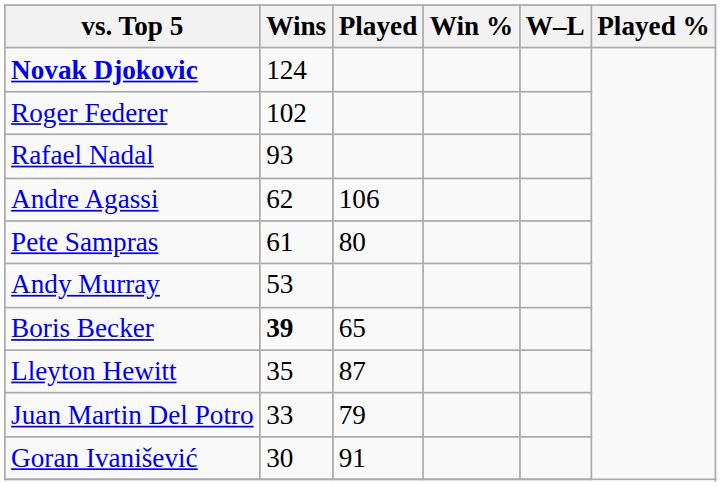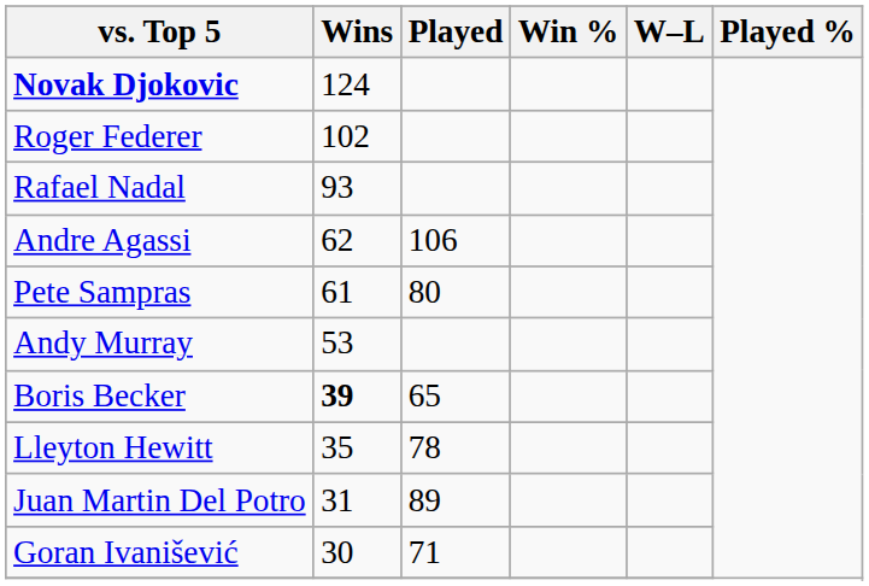Lleyton Hewitt | Played: 87 -> 78
Juan Martin Del Potro | Wins: 33 -> 31
Juan Martin Del Potro | Played: 79 -> 89
Goran Ivanišević | Played: 91 -> 71
